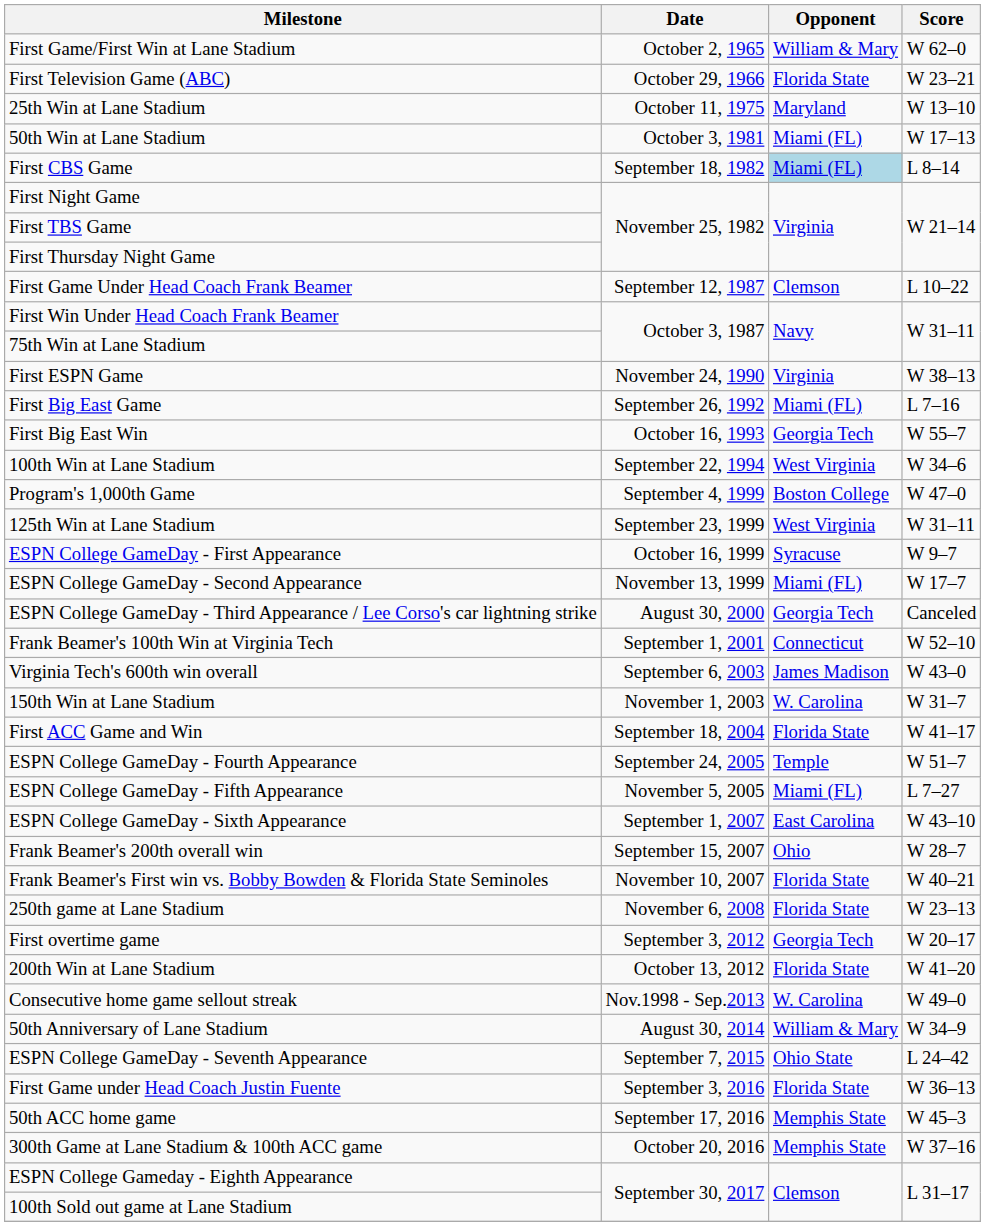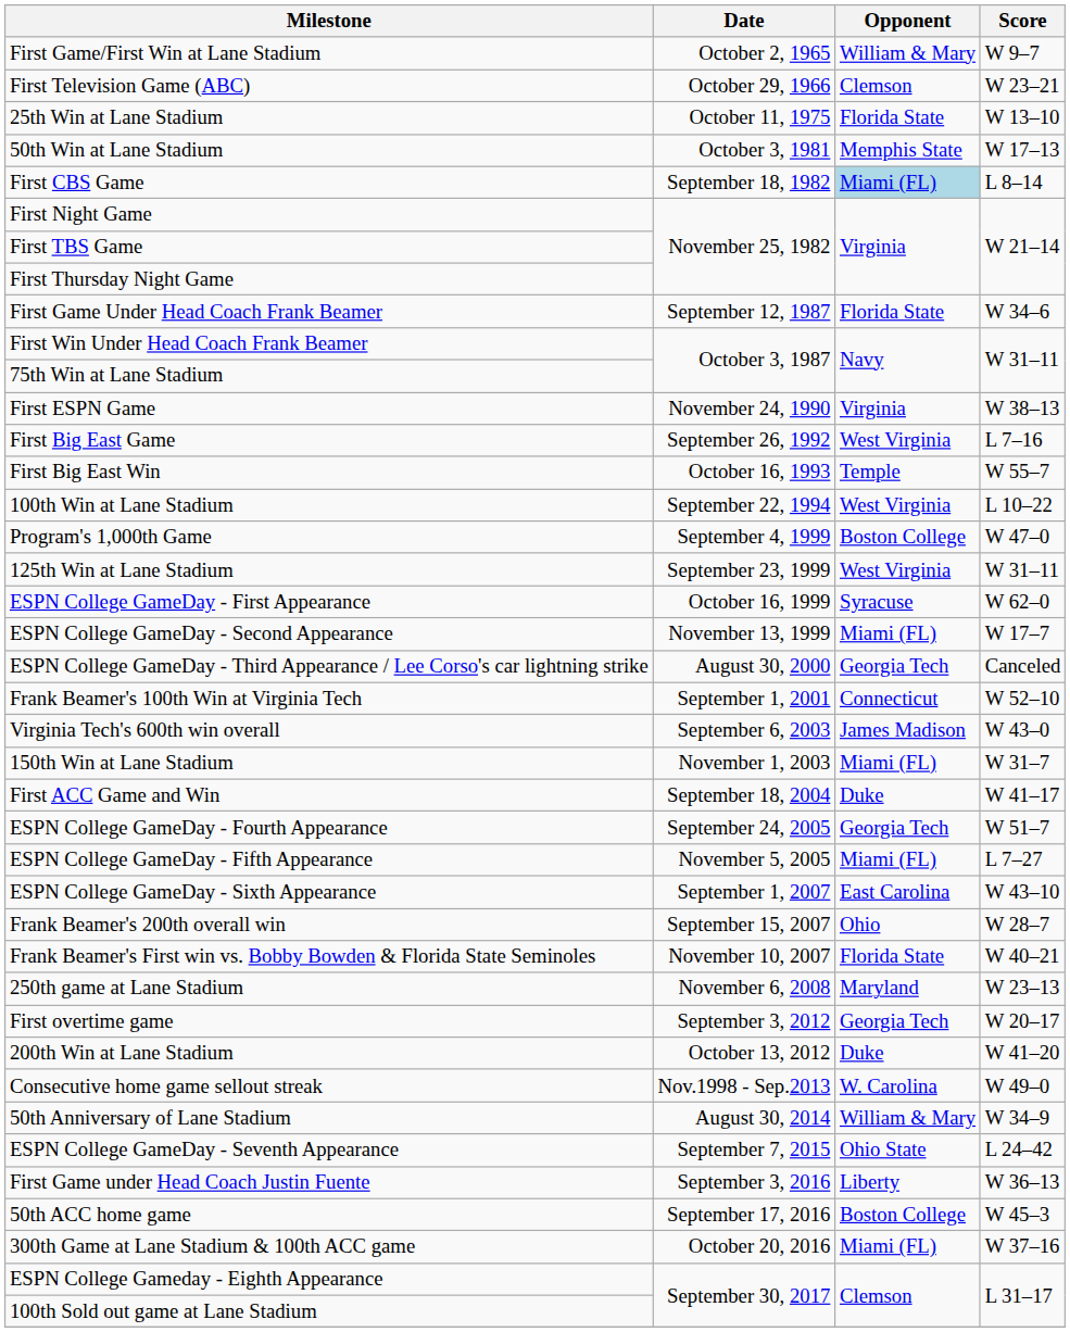First Game/First Win at Lane Stadium | Score: W 62–0 -> W 9–7
First Television Game (ABC) | Opponent: Florida State -> Clemson
25th Win at Lane Stadium | Opponent: Maryland -> Florida State
50th Win at Lane Stadium | Opponent: Miami (FL) -> Memphis State
First Game Under Head Coach Frank Beamer | Opponent: Clemson -> Florida State
First Game Under Head Coach Frank Beamer | Score: L 10–22 -> W 34–6
First Big East Game | Opponent: Miami (FL) -> West Virginia
First Big East Win | Opponent: Georgia Tech -> Temple
100th Win at Lane Stadium | Score: W 34–6 -> L 10–22
ESPN College GameDay - First Appearance | Score: W 9–7 -> W 62–0
150th Win at Lane Stadium | Opponent: W. Carolina -> Miami (FL)
First ACC Game and Win | Opponent: Florida State -> Duke
ESPN College GameDay - Fourth Appearance | Opponent: Temple -> Georgia Tech
250th game at Lane Stadium | Opponent: Florida State -> Maryland
200th Win at Lane Stadium | Opponent: Florida State -> Duke
First Game under Head Coach Justin Fuente | Opponent: Florida State -> Liberty
50th ACC home game | Opponent: Memphis State -> Boston College
300th Game at Lane Stadium & 100th ACC game | Opponent: Memphis State -> Miami (FL)
